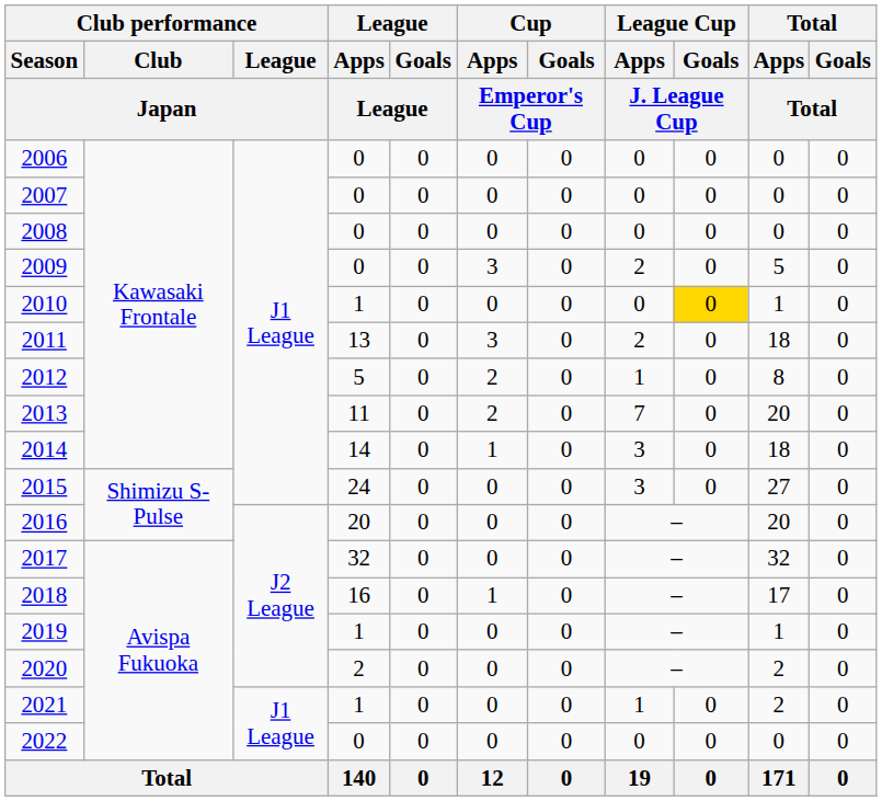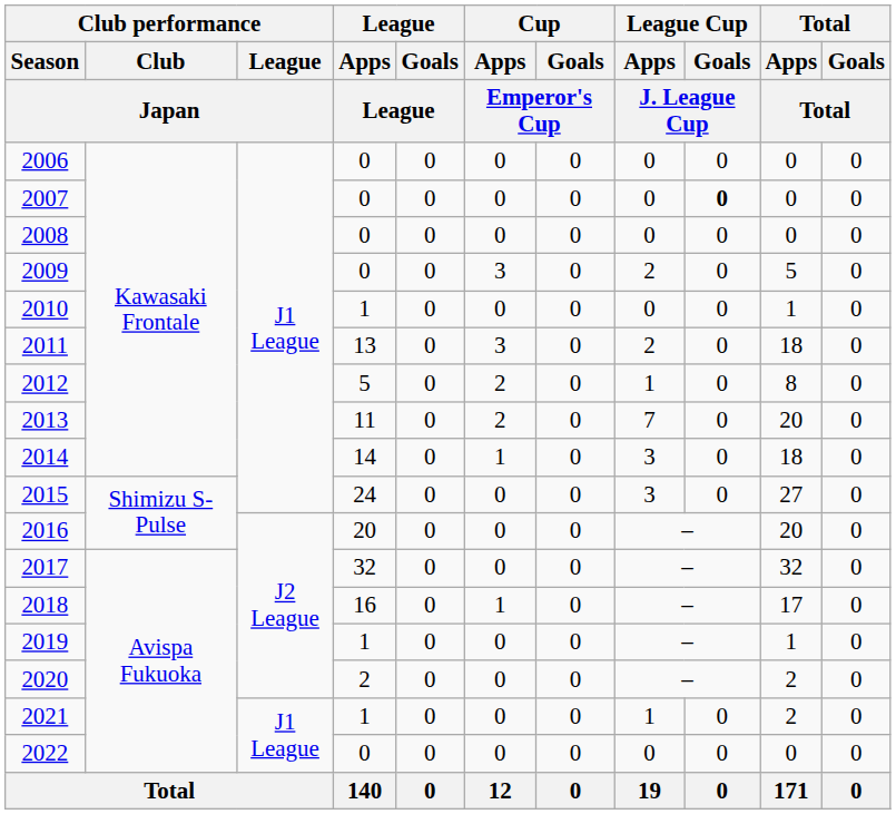2007 | League Cup / Goals / J. League Cup: normal -> bold
2010 | League Cup / Goals / J. League Cup: gold background -> no background
